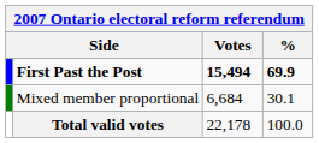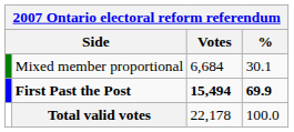rows swapped: First Past the Post <-> Mixed member proportional
